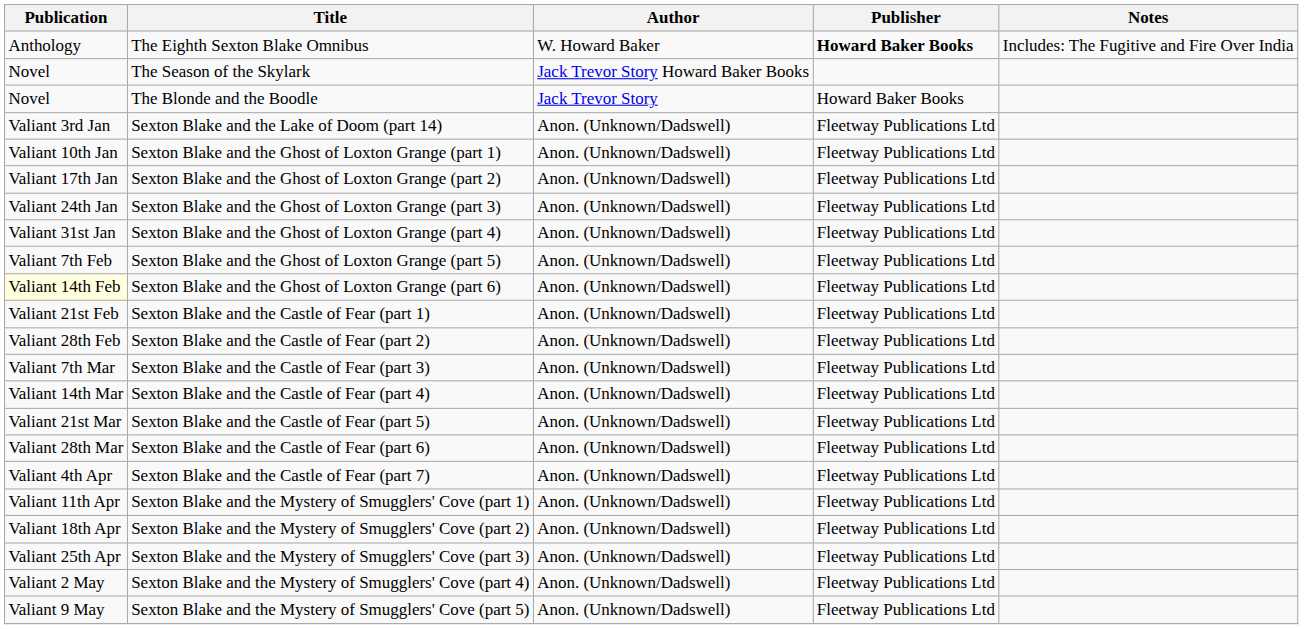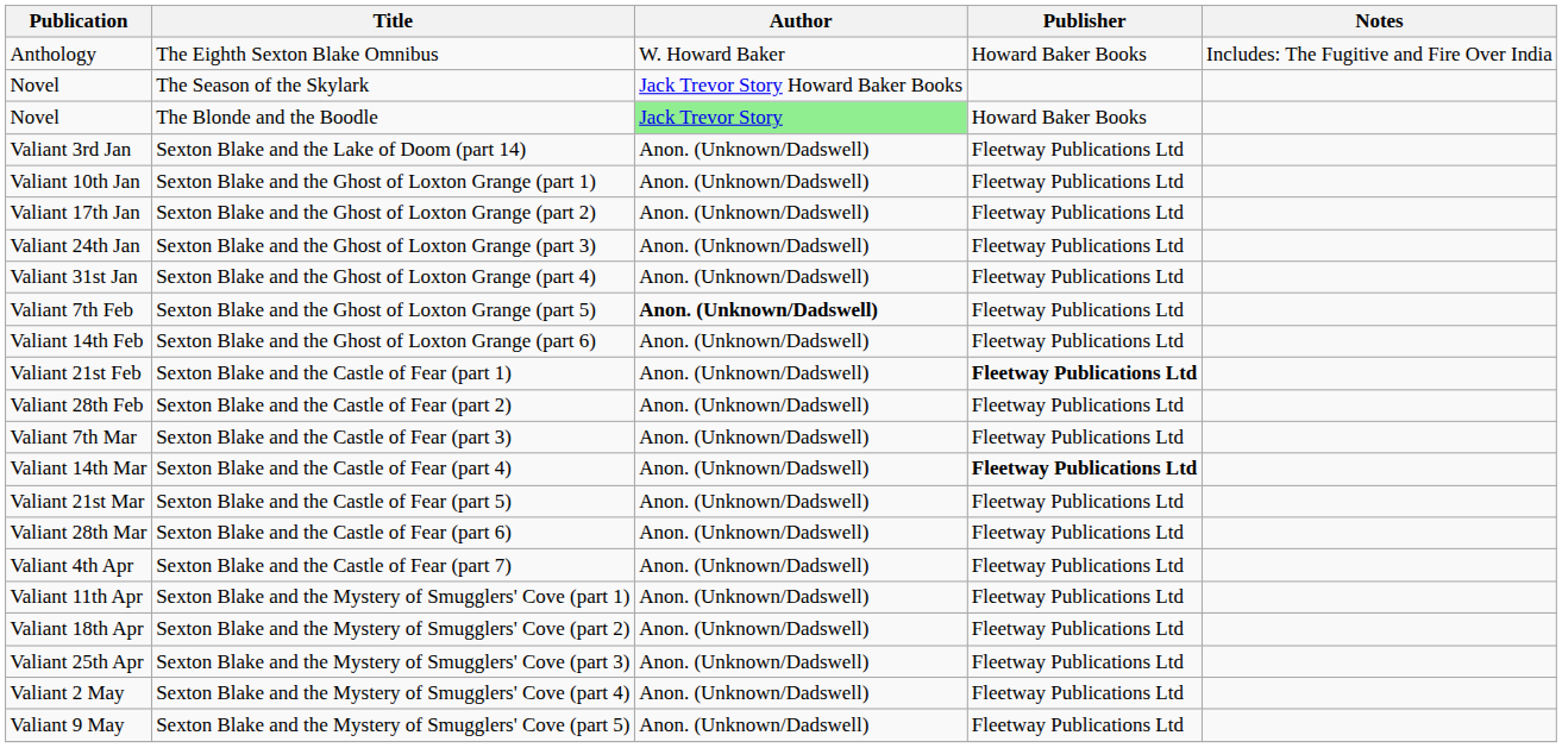The Eighth Sexton Blake Omnibus | Publisher: bold -> normal
The Blonde and the Boodle | Author: no background -> lightgreen background
Sexton Blake and the Ghost of Loxton Grange (part 5) | Author: normal -> bold
Sexton Blake and the Ghost of Loxton Grange (part 6) | Publication: lightyellow background -> no background
Sexton Blake and the Castle of Fear (part 1) | Publisher: normal -> bold
Sexton Blake and the Castle of Fear (part 4) | Publisher: normal -> bold
